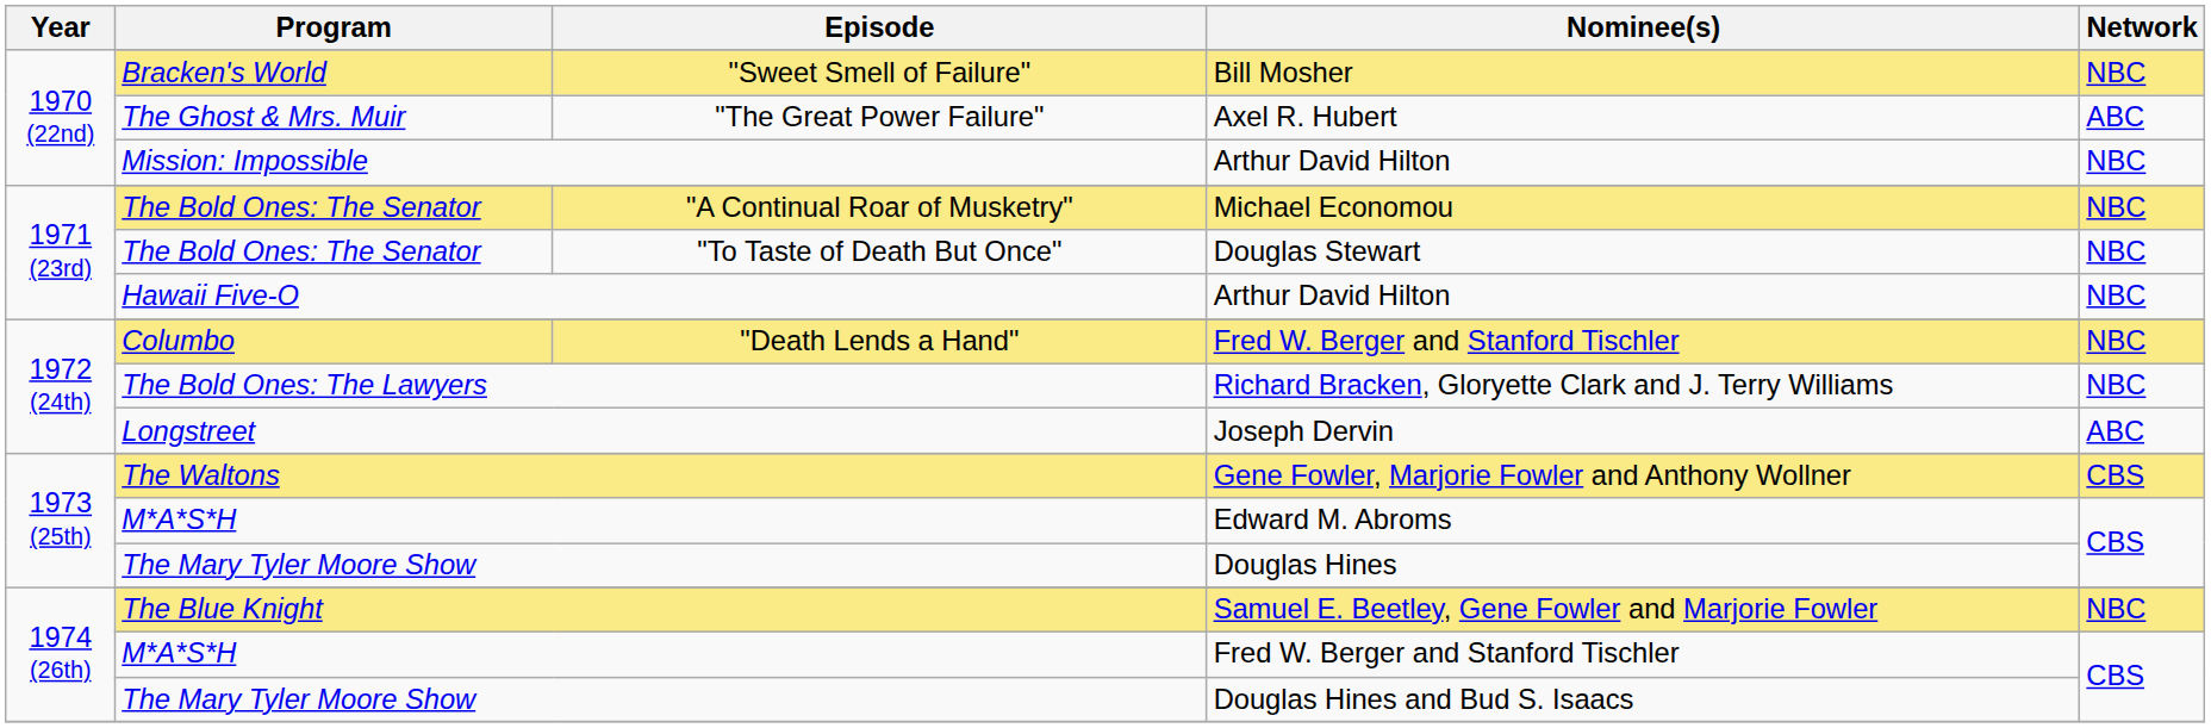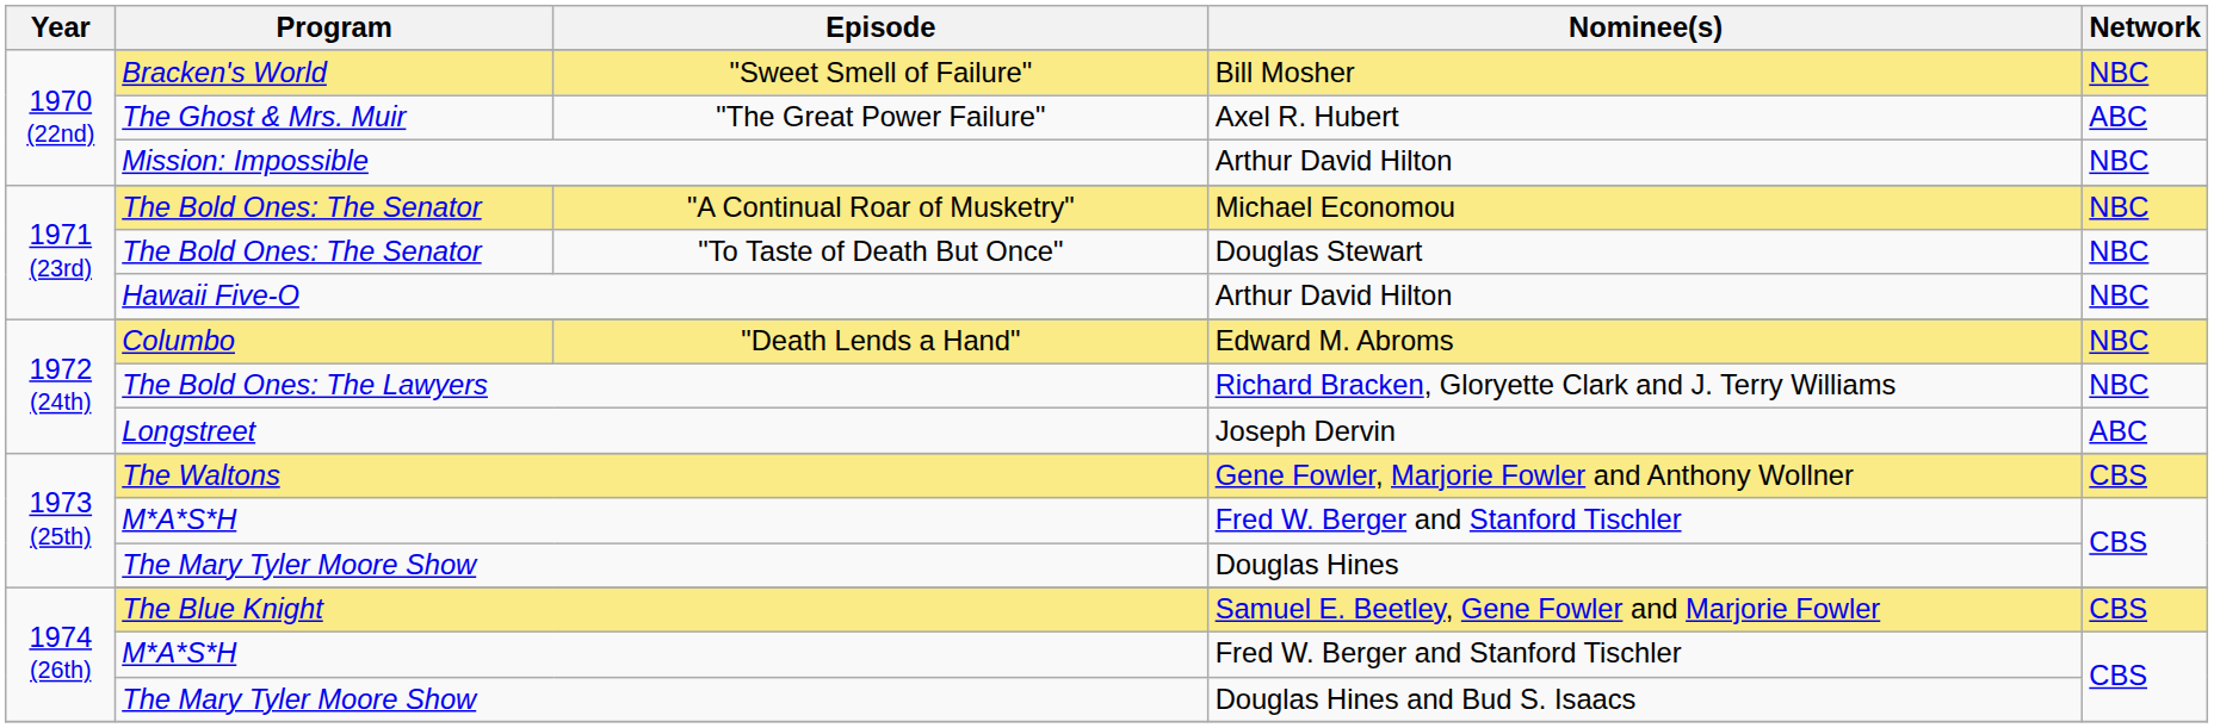"Death Lends a Hand" | Nominee(s): Fred W. Berger and Stanford Tischler -> Edward M. Abroms
1973 (25th) / M*A*S*H | Nominee(s): Edward M. Abroms -> Fred W. Berger and Stanford Tischler
The Blue Knight | Network: NBC -> CBS
